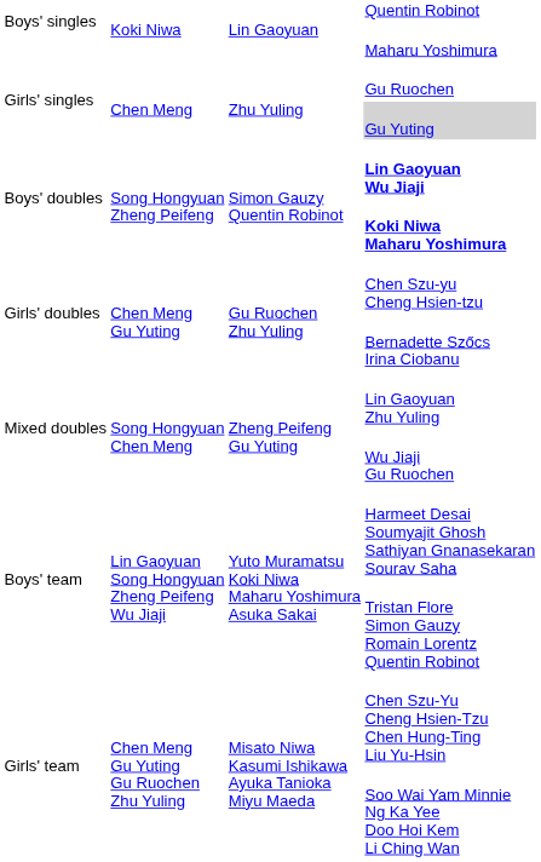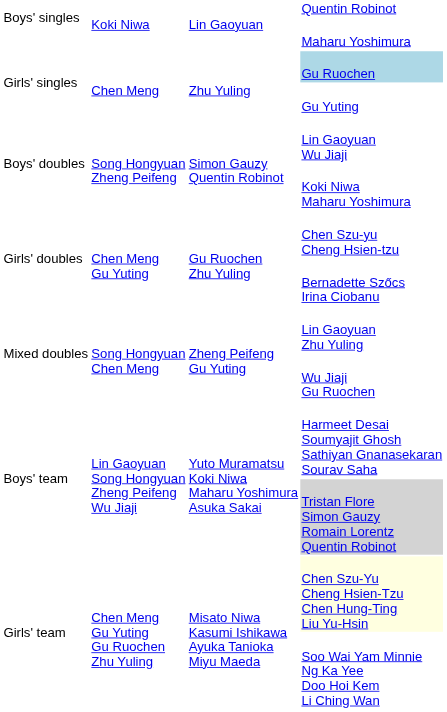Gu Ruochen | column 4: no background -> lightblue background
Gu Yuting | column 4: lightgrey background -> no background
Lin Gaoyuan Wu Jiaji | column 4: bold -> normal
Koki Niwa Maharu Yoshimura | column 4: bold -> normal
Tristan Flore Simon Gauzy Romain Lorentz Quentin Robinot | column 4: no background -> lightgrey background
Chen Szu-Yu Cheng Hsien-Tzu Chen Hung-Ting Liu Yu-Hsin | column 4: no background -> lightyellow background
